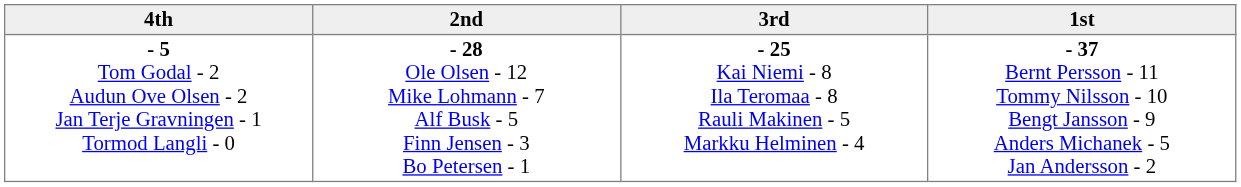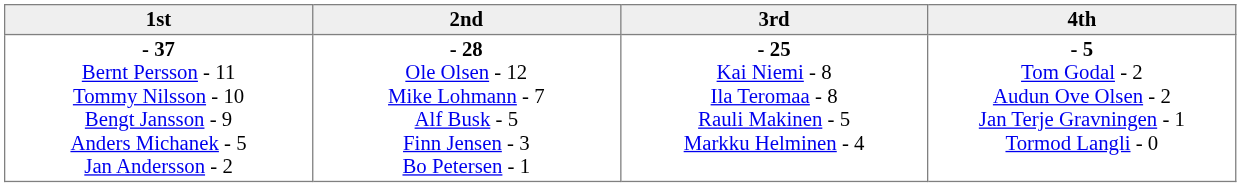columns swapped: 1st <-> 4th
